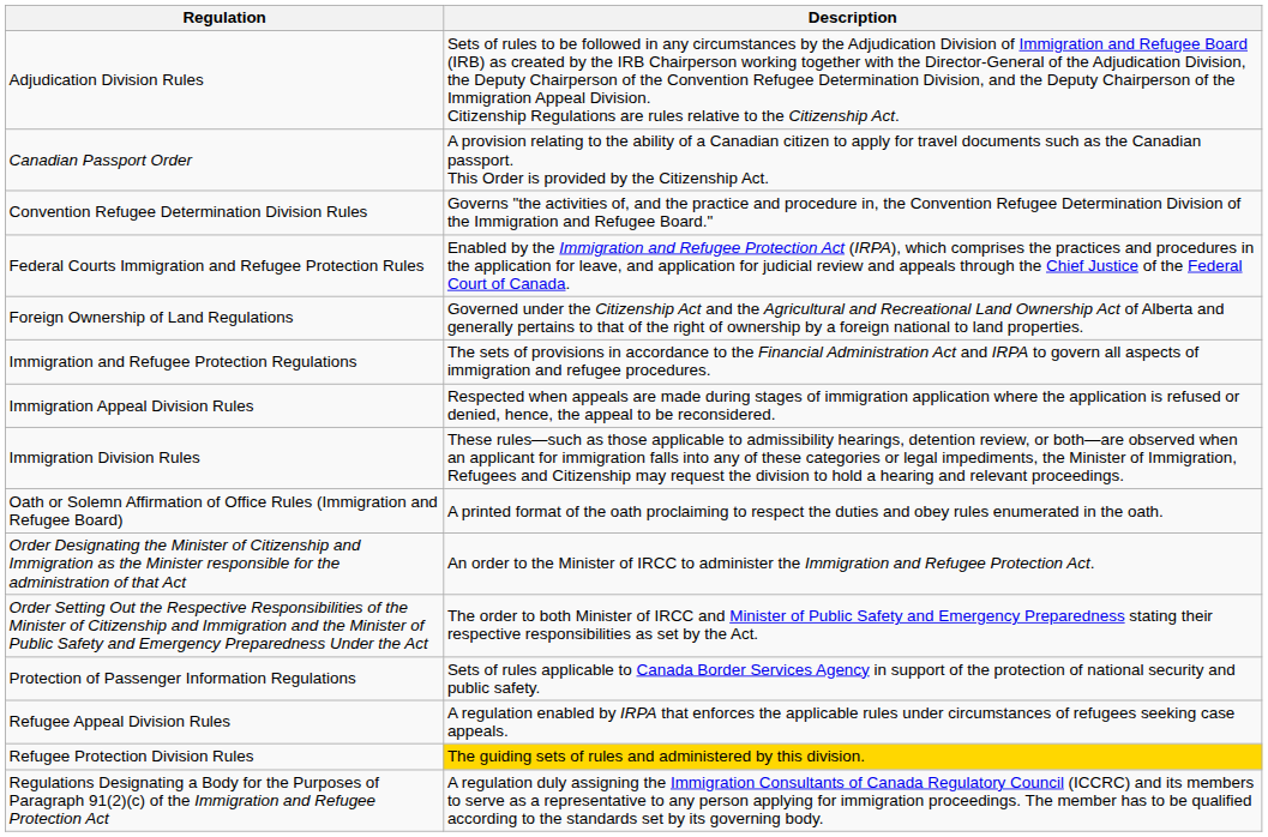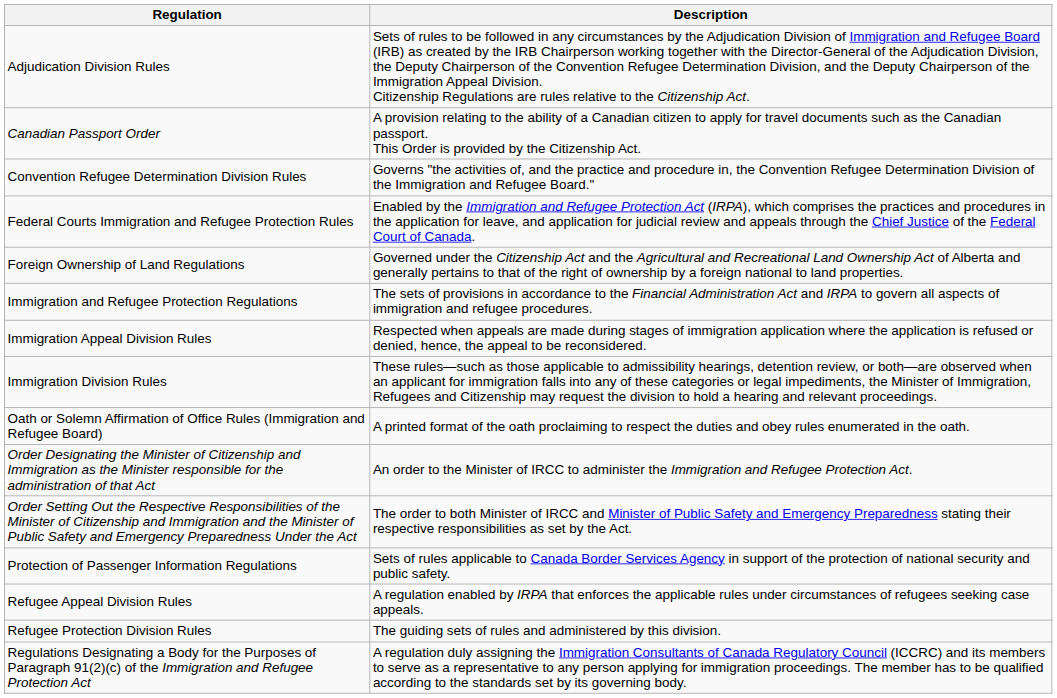Refugee Protection Division Rules | Description: gold background -> no background
